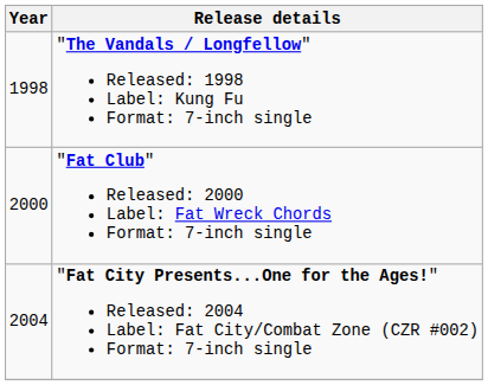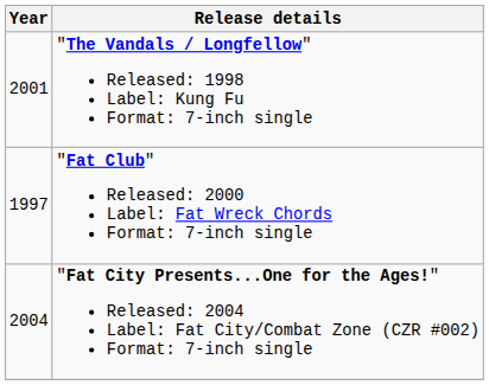row 2 | Year: 1998 -> 2001
row 3 | Year: 2000 -> 1997
